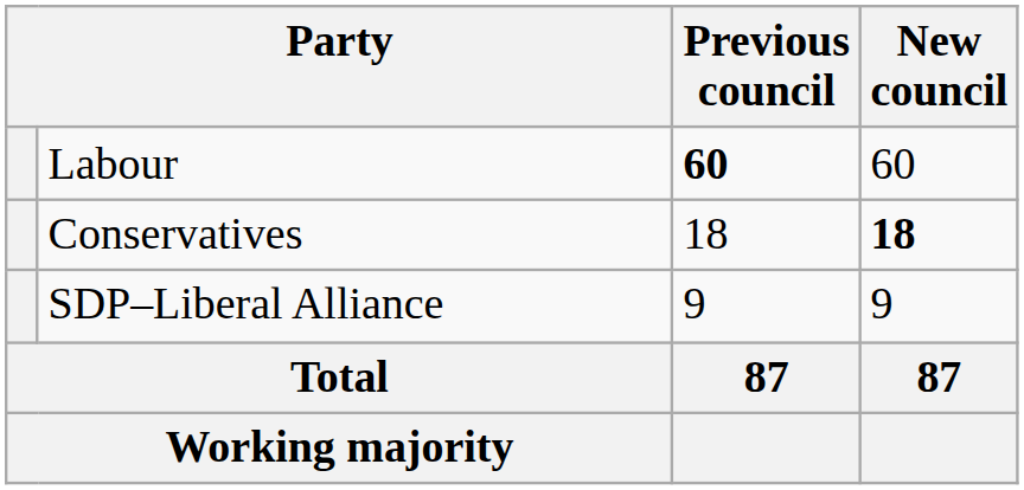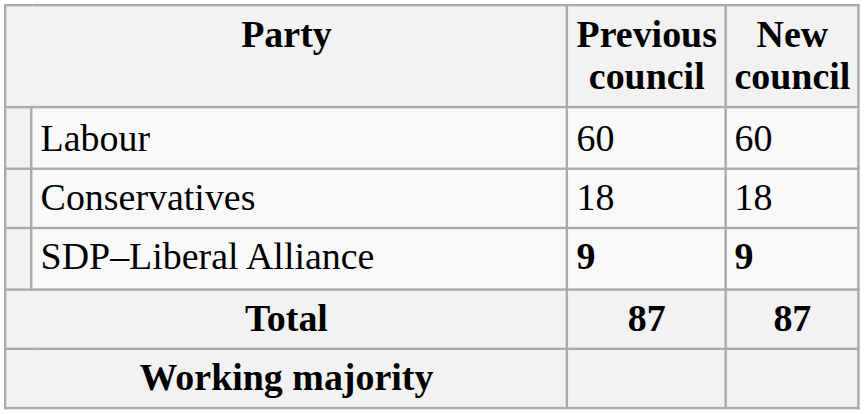Labour | Previous council: bold -> normal
Conservatives | New council: bold -> normal
SDP–Liberal Alliance | Previous council: normal -> bold
SDP–Liberal Alliance | New council: normal -> bold
